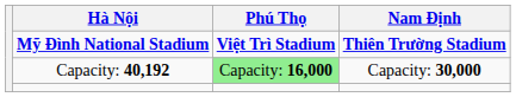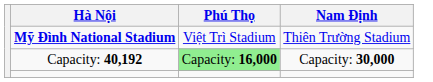Mỹ Đình National Stadium | Phú Thọ: bold -> normal
Mỹ Đình National Stadium | Nam Định: bold -> normal
